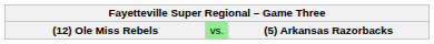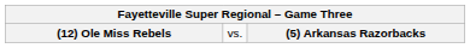(12) Ole Miss Rebels | column 2: lightgreen background -> no background
